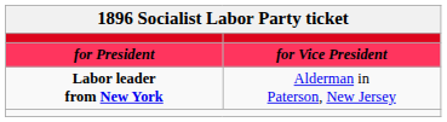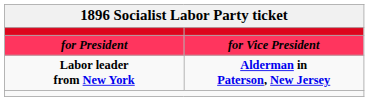row 4 | column 2: normal -> bold
